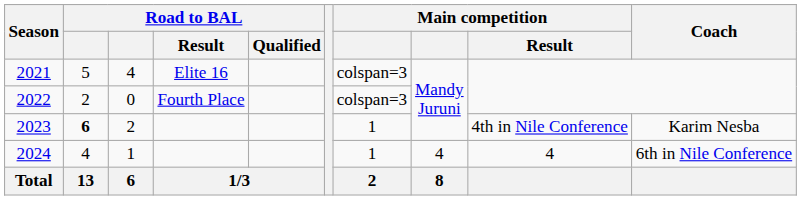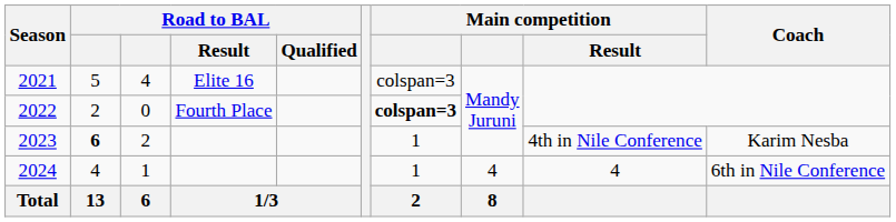2022 | column 7: normal -> bold
